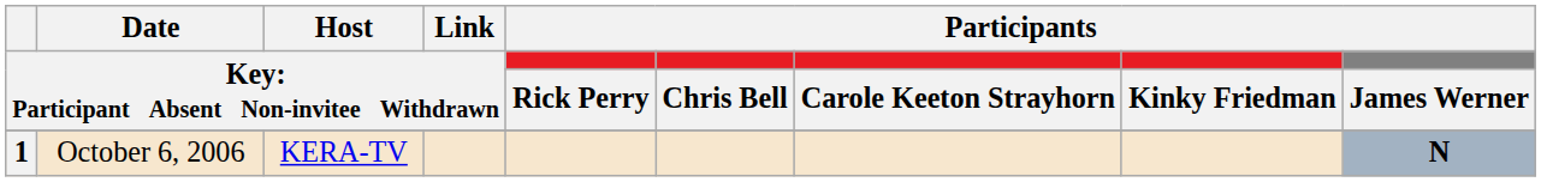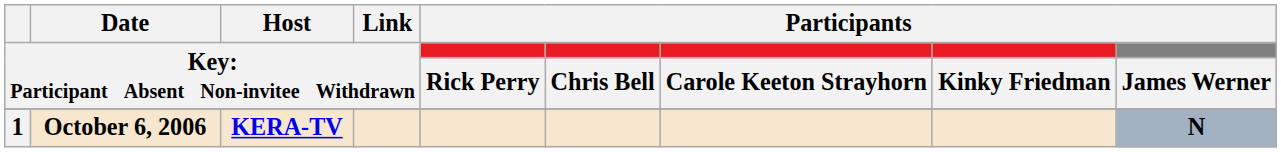1 | column 2: normal -> bold
1 | column 3: normal -> bold
